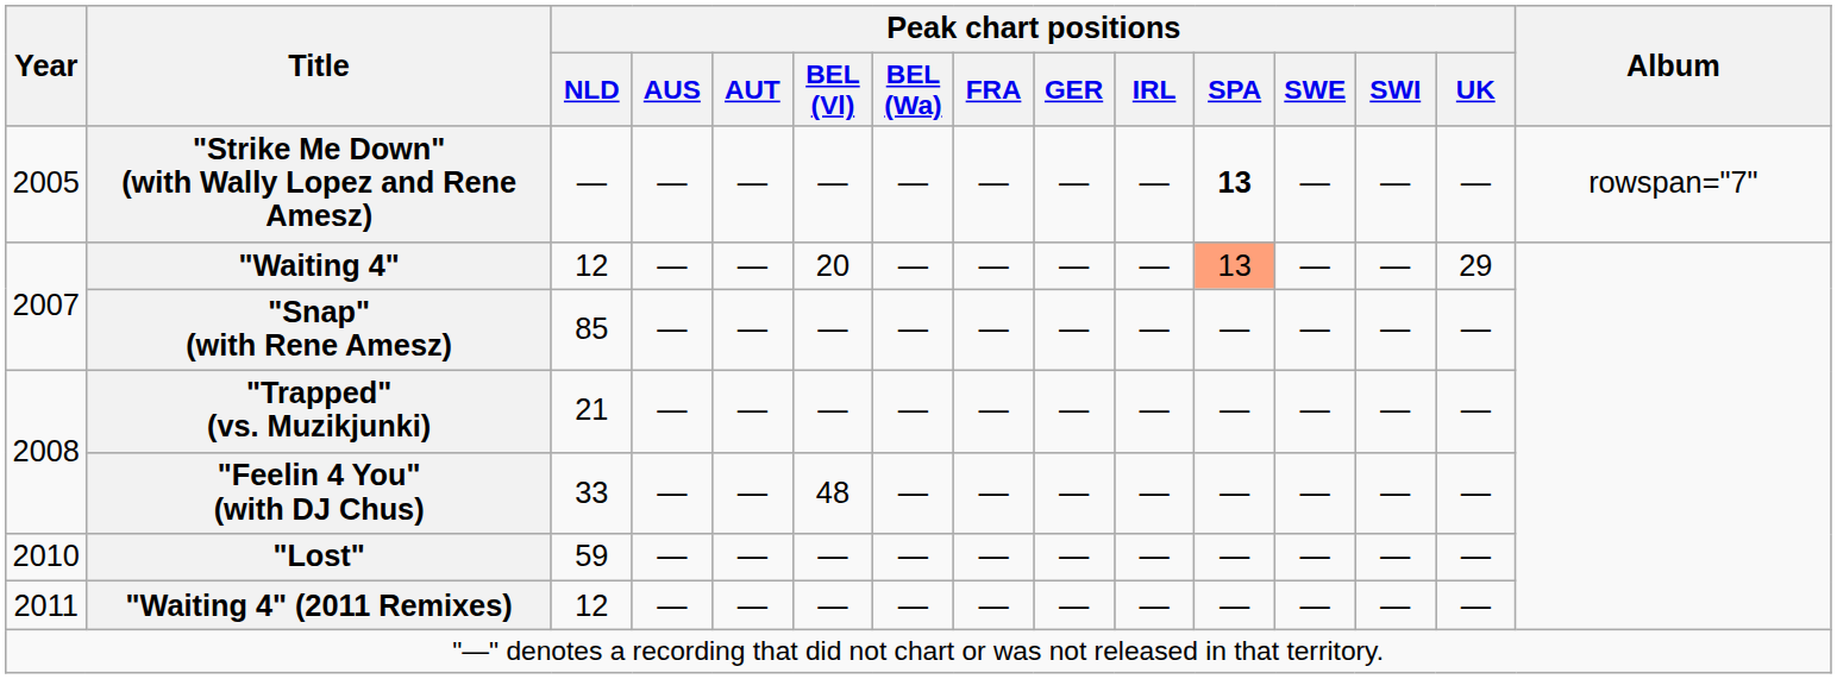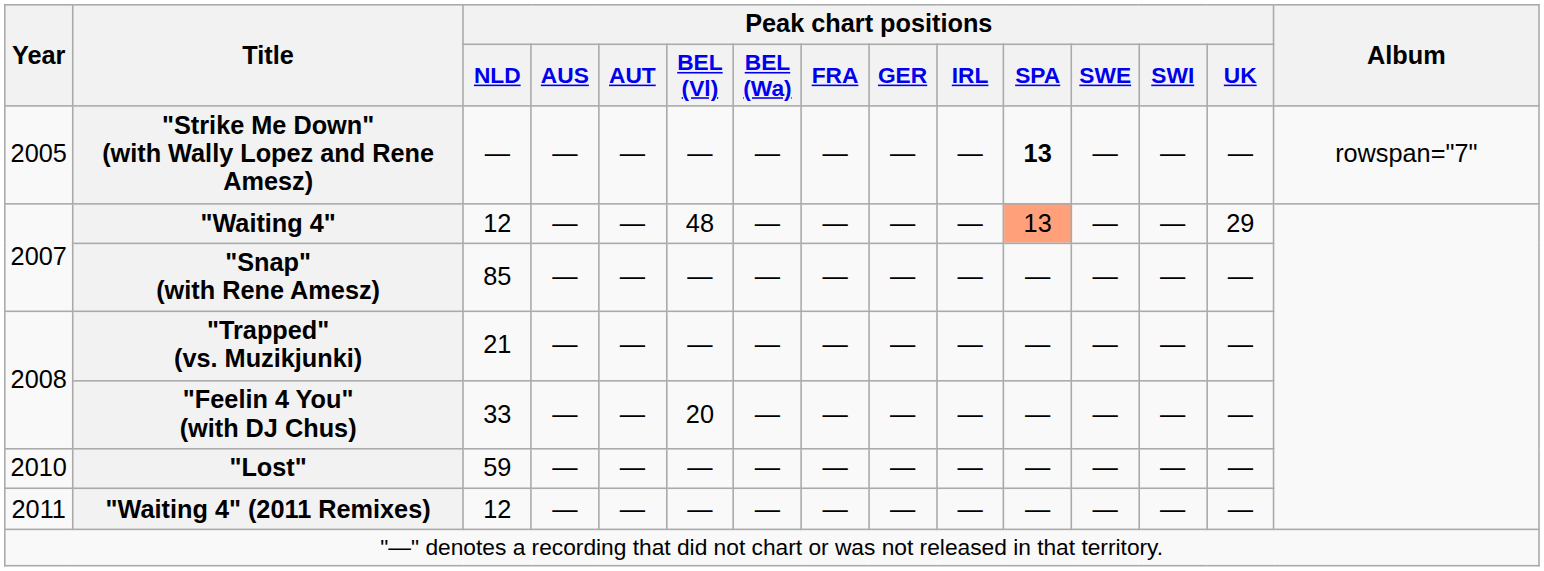"Waiting 4" | Peak chart positions / BEL (Vl): 20 -> 48
"Feelin 4 You" (with DJ Chus) | Peak chart positions / BEL (Vl): 48 -> 20
